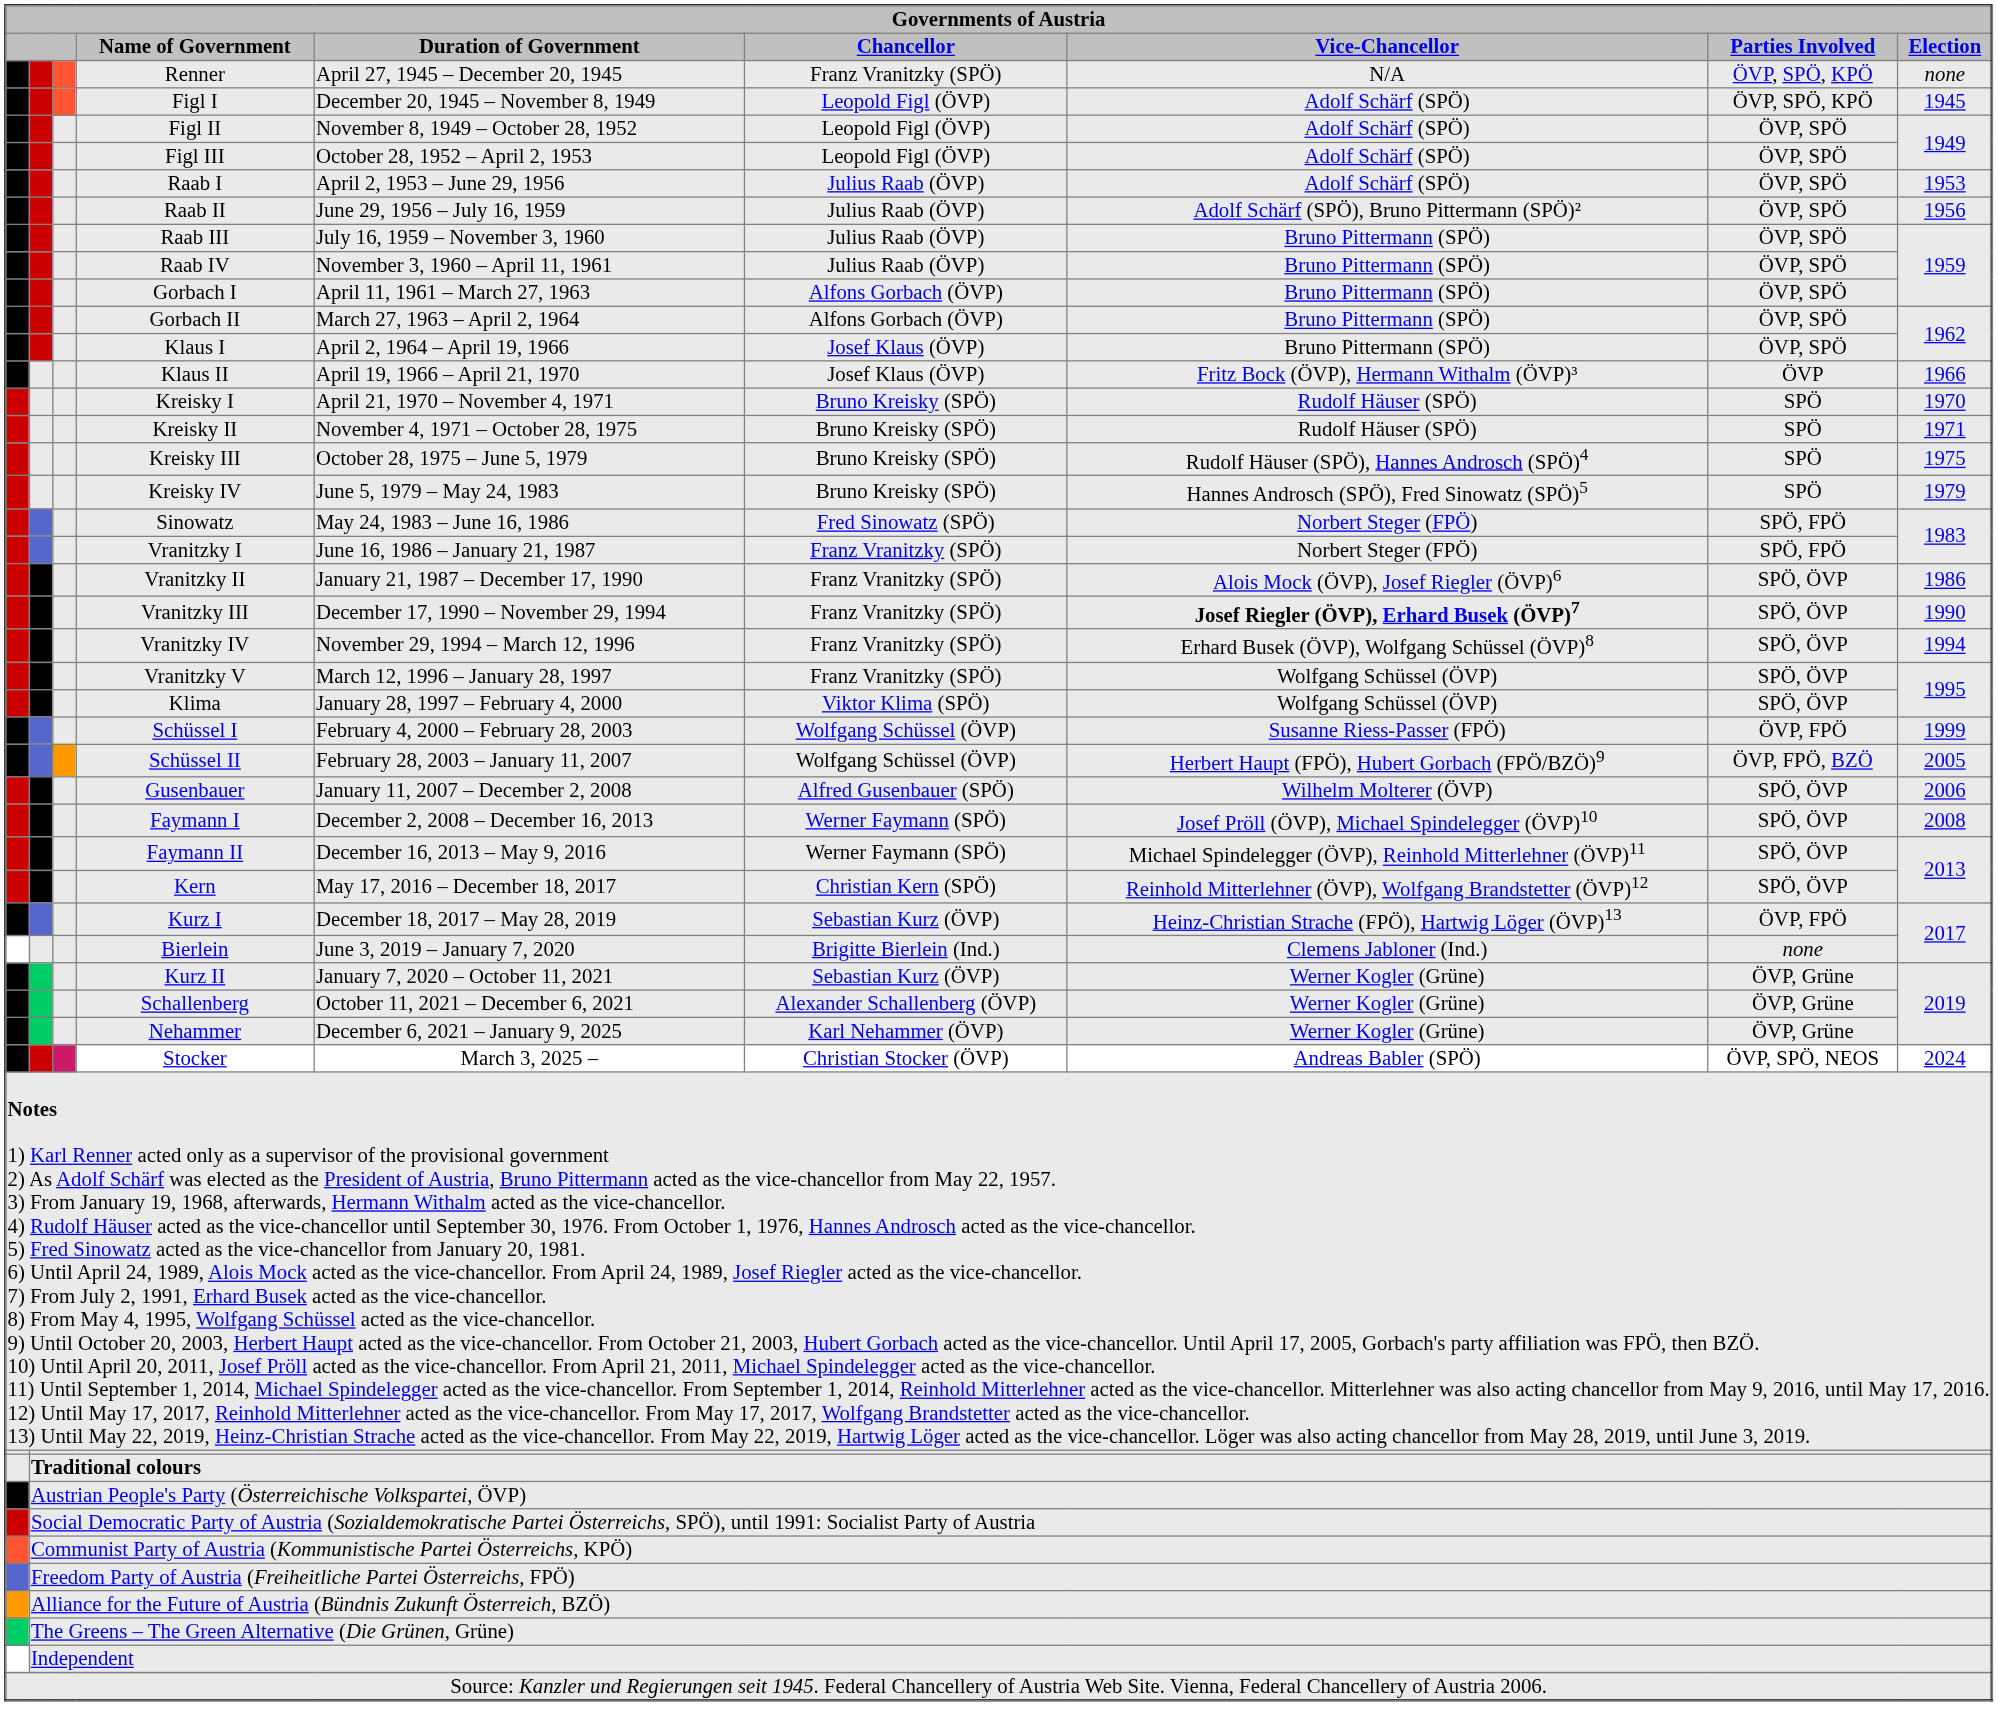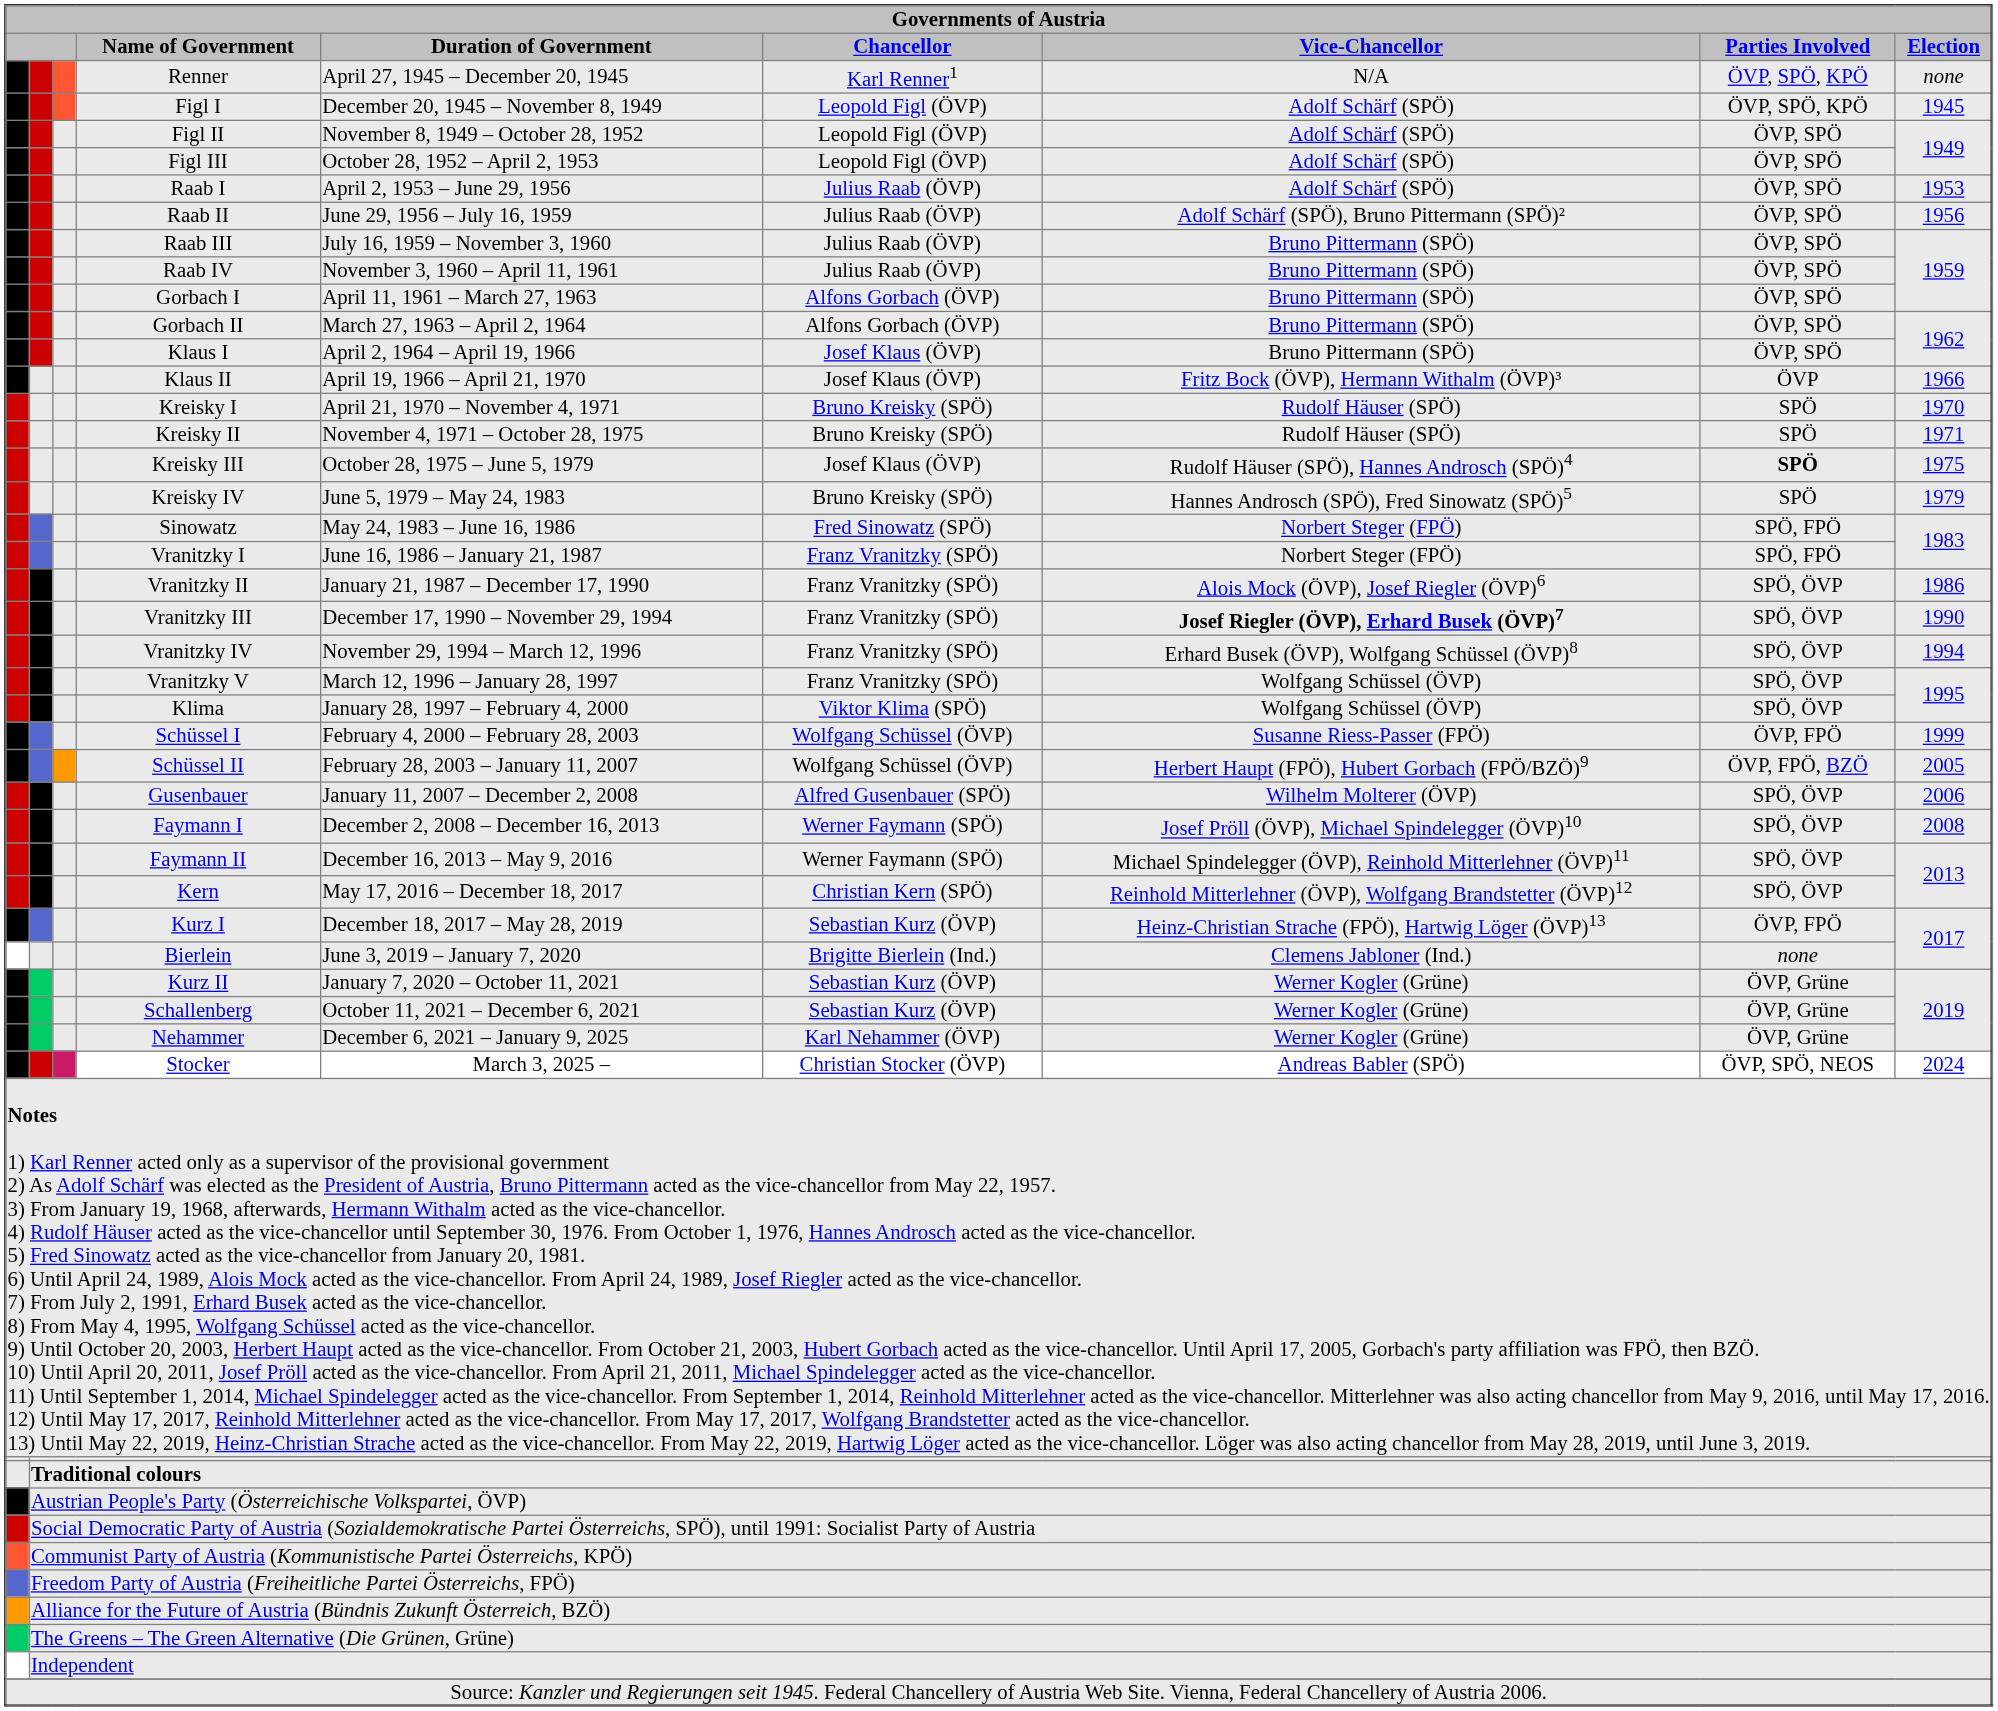Renner | column 6: Franz Vranitzky (SPÖ) -> Karl Renner1
Kreisky III | column 6: Bruno Kreisky (SPÖ) -> Josef Klaus (ÖVP)
Kreisky III | column 8: normal -> bold
Schallenberg | column 6: Alexander Schallenberg (ÖVP) -> Sebastian Kurz (ÖVP)
